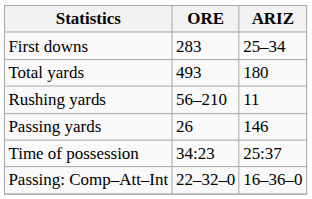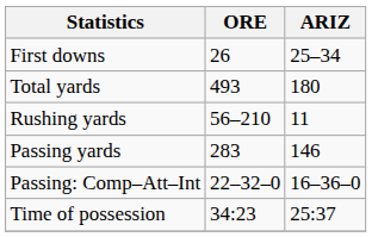First downs | ORE: 283 -> 26
Passing yards | ORE: 26 -> 283
rows swapped: Passing: Comp–Att–Int <-> Time of possession
